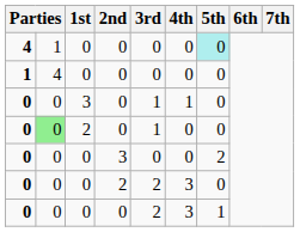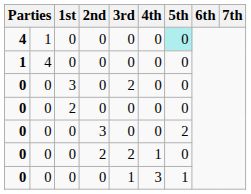row 4 | 3rd: 1 -> 2
row 4 | 4th: 1 -> 0
row 5 | column 2: lightgreen background -> no background
row 5 | 3rd: 1 -> 0
row 7 | 4th: 3 -> 1
row 8 | 3rd: 2 -> 1
